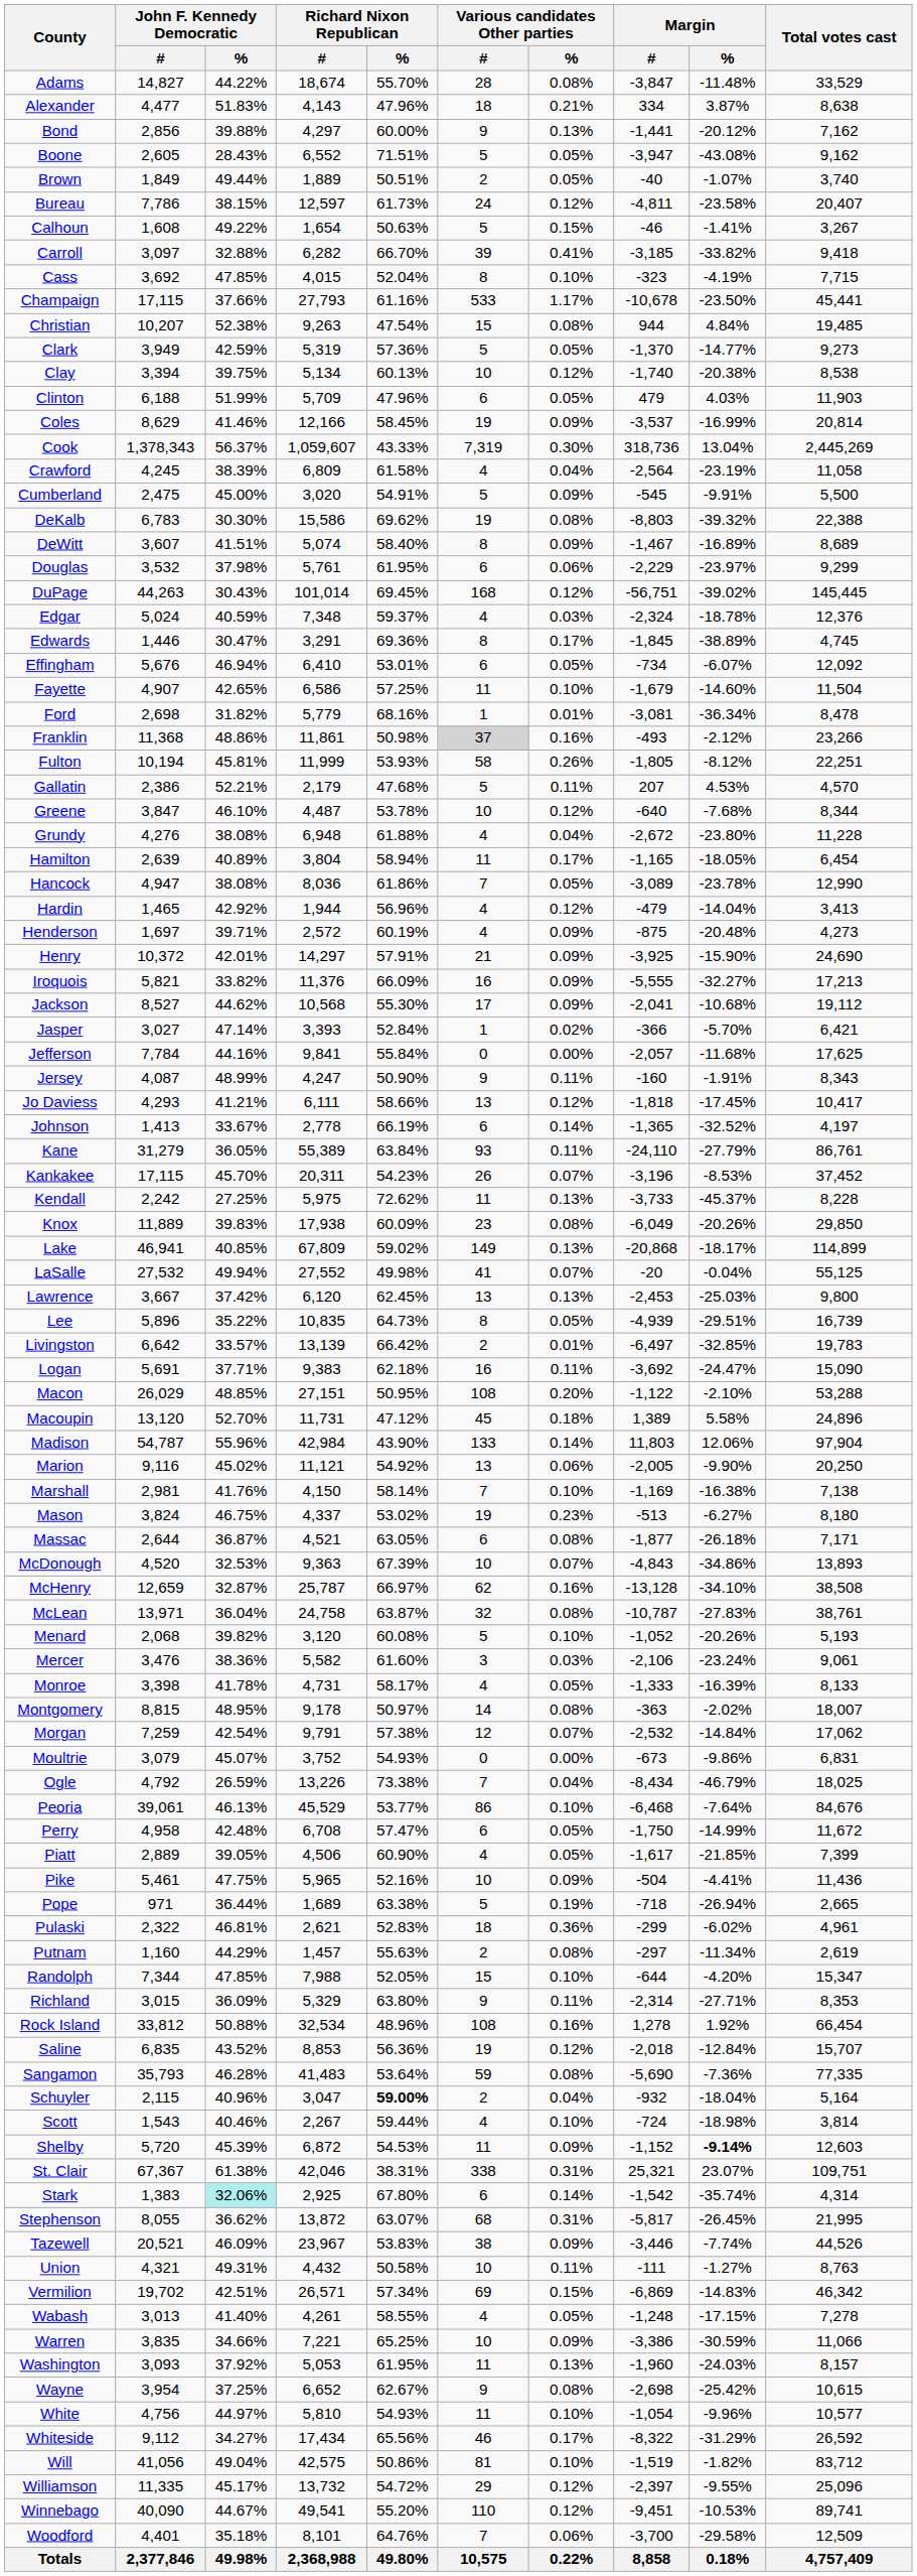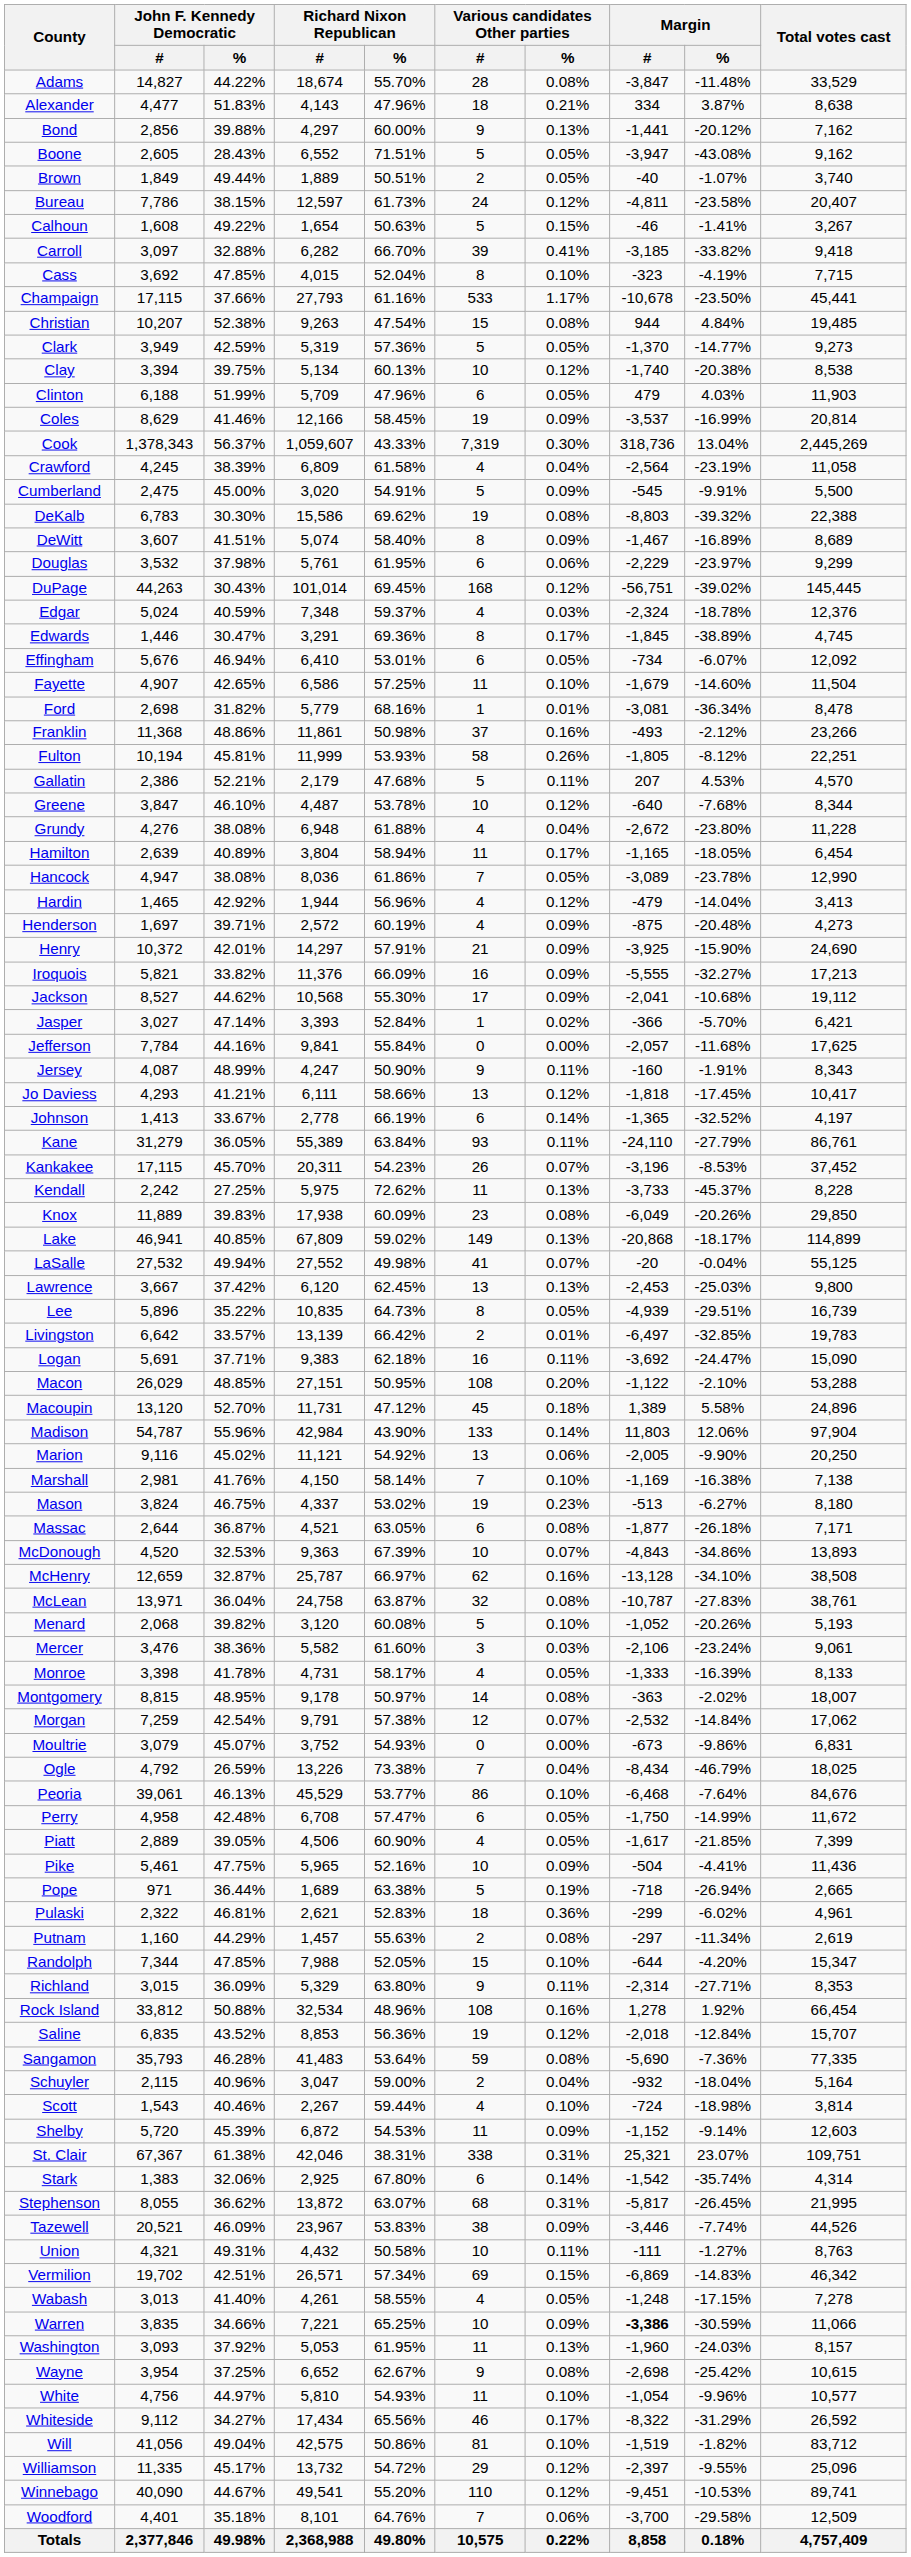Franklin | Various candidates Other parties / #: lightgrey background -> no background
Schuyler | Richard Nixon Republican / %: bold -> normal
Shelby | Margin / %: bold -> normal
Stark | John F. Kennedy Democratic / %: paleturquoise background -> no background
Warren | Margin / #: normal -> bold
